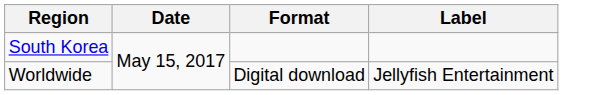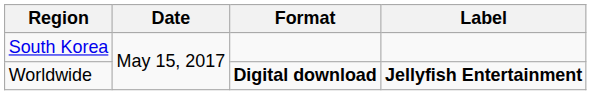Worldwide | Format: normal -> bold
Worldwide | Label: normal -> bold
